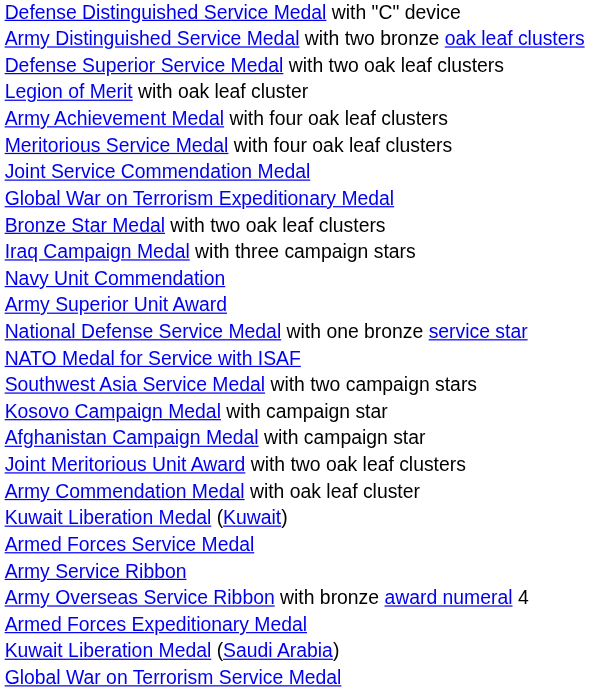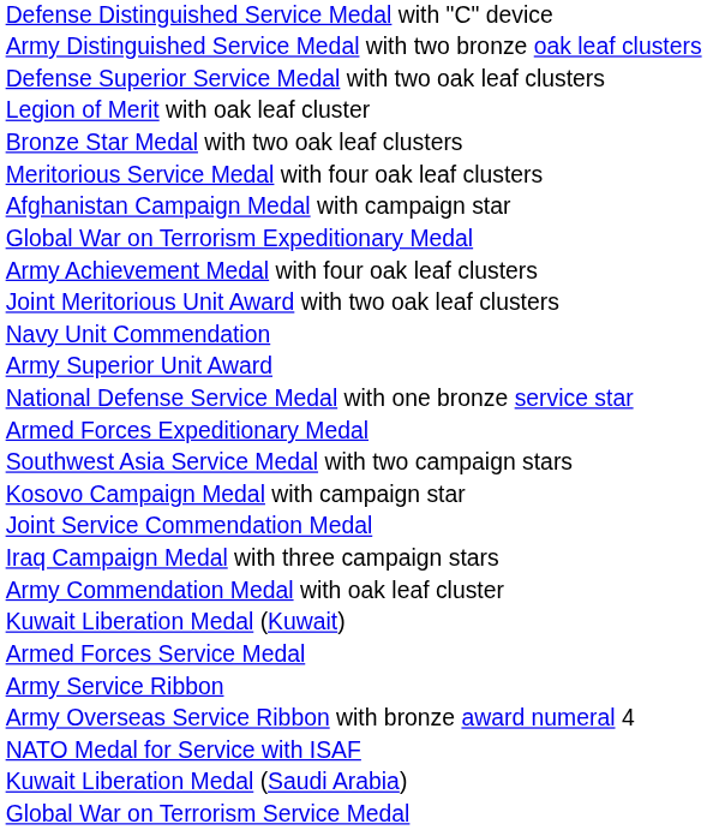row 5 | column 1: Army Achievement Medal with four oak leaf clusters -> Bronze Star Medal with two oak leaf clusters
row 7 | column 1: Joint Service Commendation Medal -> Afghanistan Campaign Medal with campaign star
row 9 | column 1: Bronze Star Medal with two oak leaf clusters -> Army Achievement Medal with four oak leaf clusters
row 10 | column 1: Iraq Campaign Medal with three campaign stars -> Joint Meritorious Unit Award with two oak leaf clusters
row 14 | column 1: NATO Medal for Service with ISAF -> Armed Forces Expeditionary Medal
row 17 | column 1: Afghanistan Campaign Medal with campaign star -> Joint Service Commendation Medal
row 18 | column 1: Joint Meritorious Unit Award with two oak leaf clusters -> Iraq Campaign Medal with three campaign stars
row 24 | column 1: Armed Forces Expeditionary Medal -> NATO Medal for Service with ISAF
